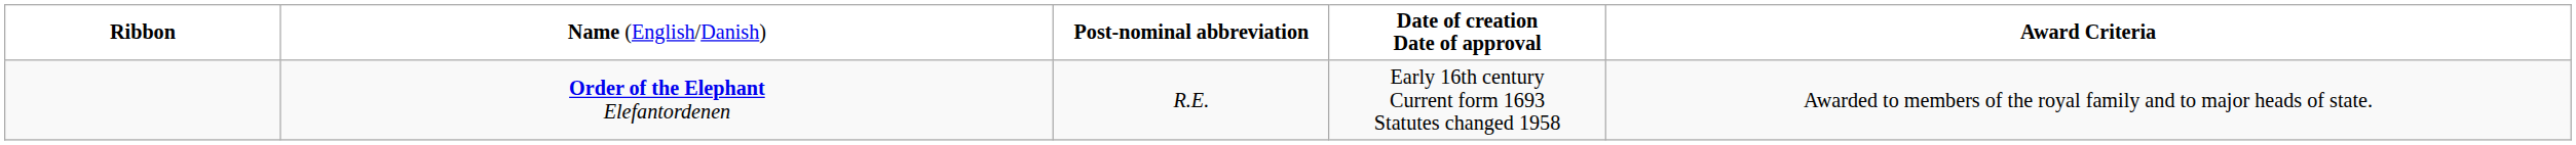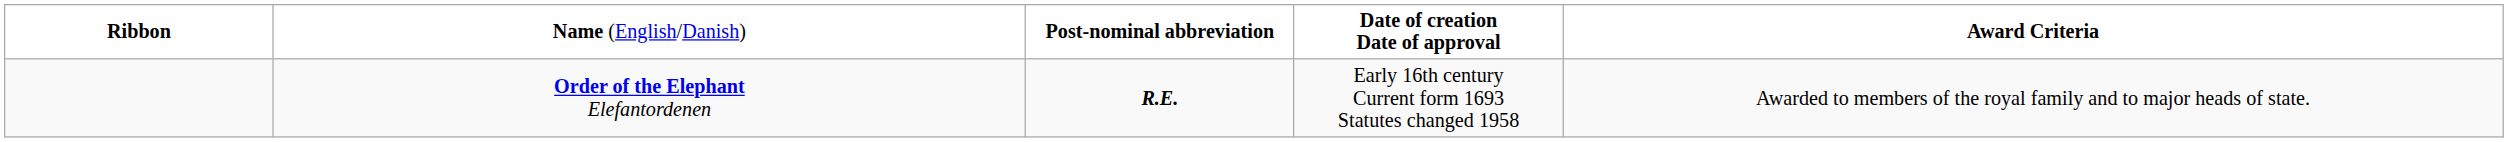Order of the Elephant Elefantordenen | column 3: normal -> bold
